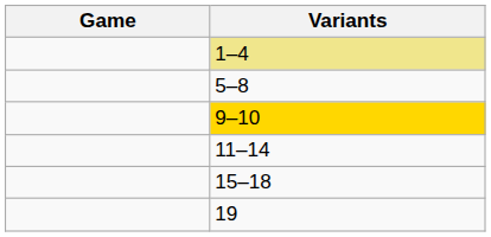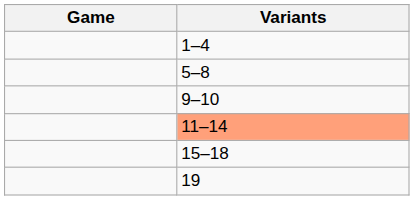1–4 | Variants: khaki background -> no background
9–10 | Variants: gold background -> no background
11–14 | Variants: no background -> lightsalmon background
